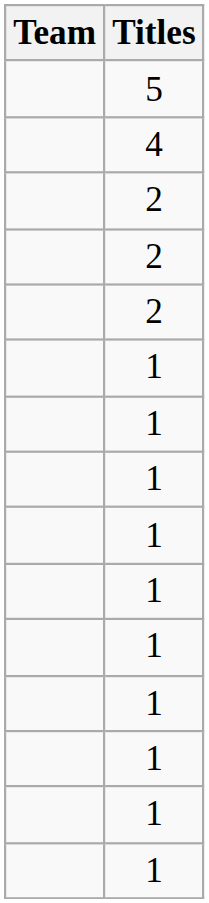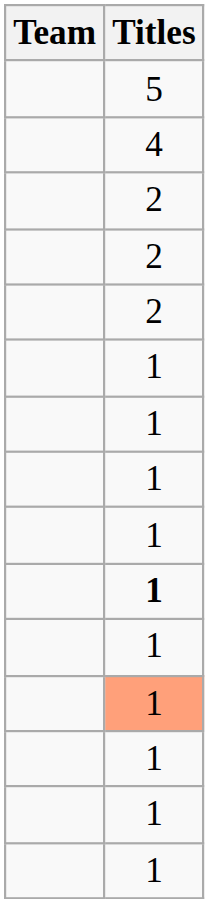row 11 | Titles: normal -> bold
row 13 | Titles: no background -> lightsalmon background
